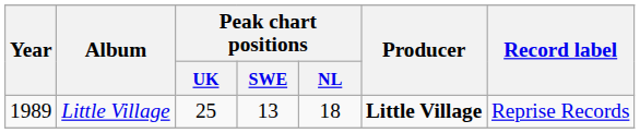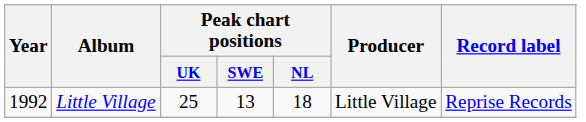row 3 | Year: 1989 -> 1992
row 3 | Producer: bold -> normal
